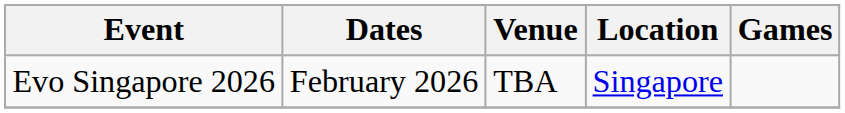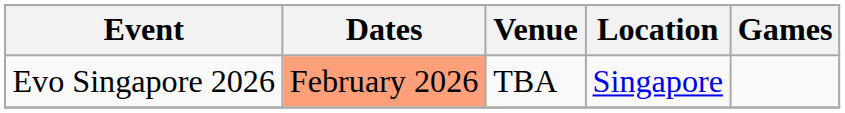Evo Singapore 2026 | Dates: no background -> lightsalmon background
